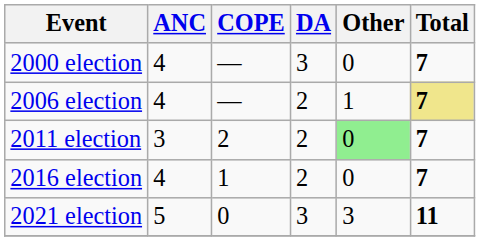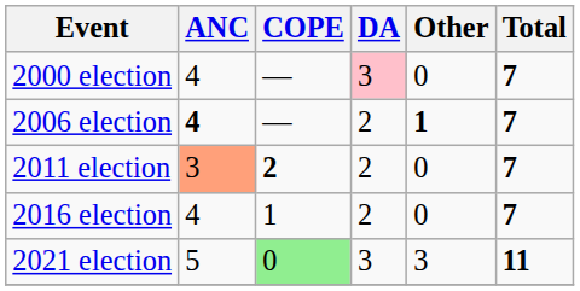2000 election | DA: no background -> pink background
2006 election | ANC: normal -> bold
2006 election | Other: normal -> bold
2006 election | Total: khaki background -> no background
2011 election | ANC: no background -> lightsalmon background
2011 election | COPE: normal -> bold
2011 election | Other: lightgreen background -> no background
2021 election | COPE: no background -> lightgreen background
